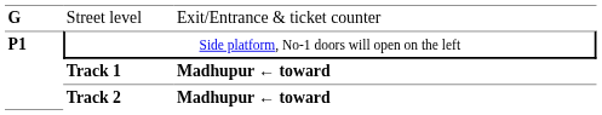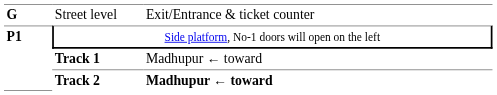Track 1 | column 3: bold -> normal
